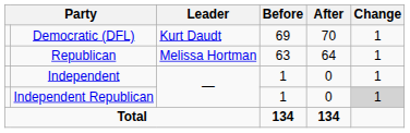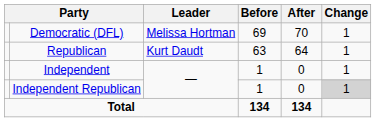Democratic (DFL) | Leader: Kurt Daudt -> Melissa Hortman
Republican | Leader: Melissa Hortman -> Kurt Daudt
